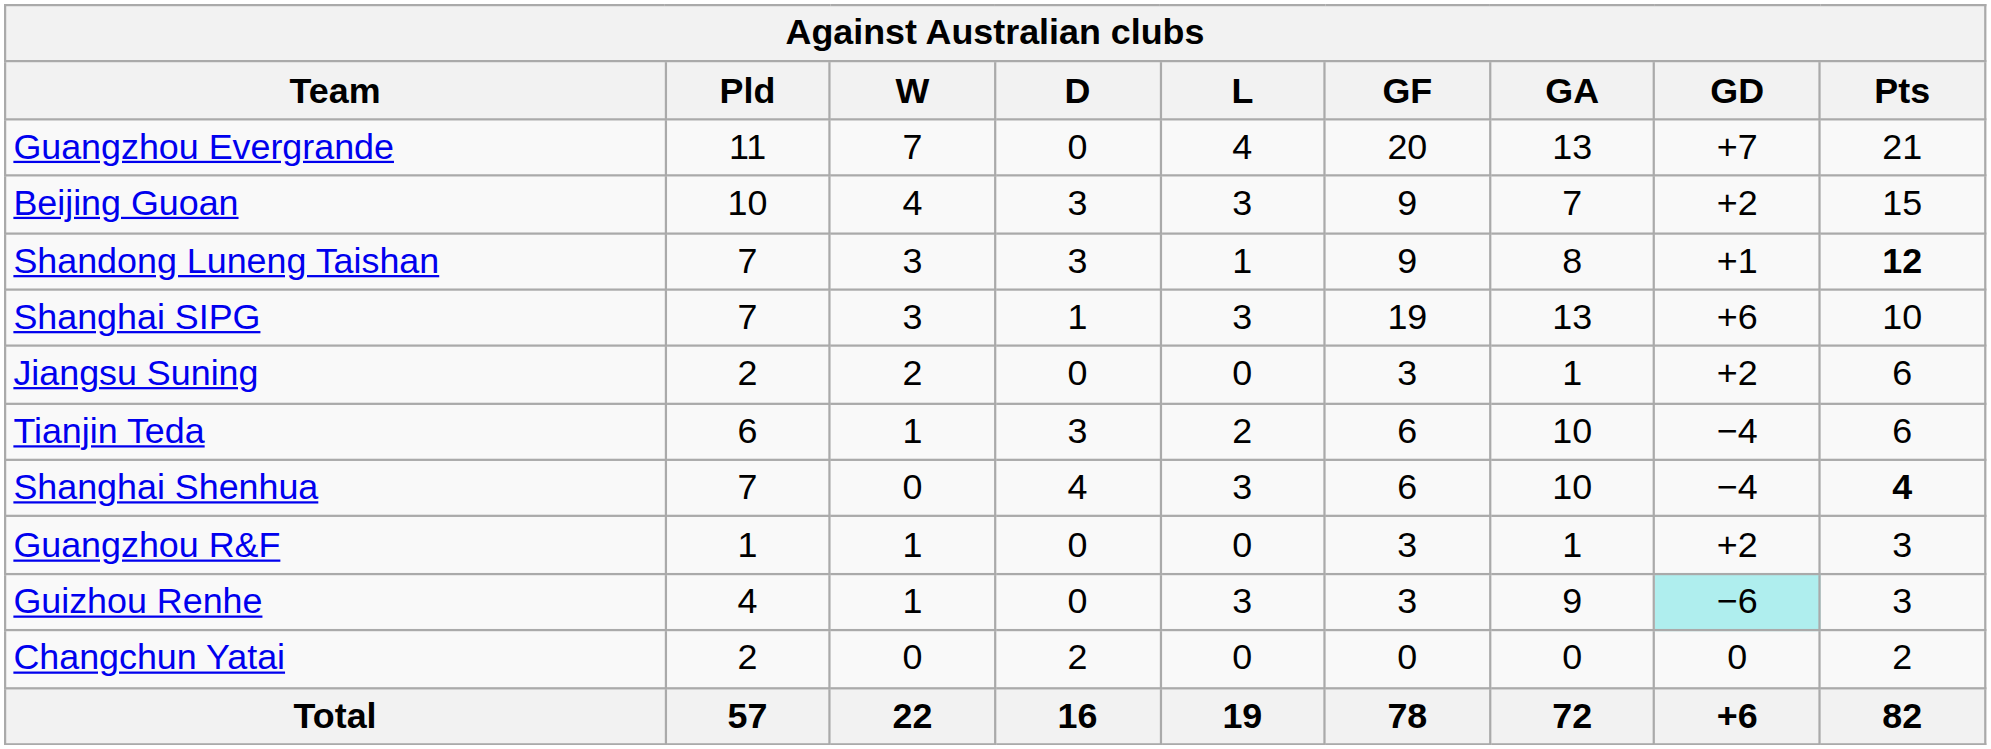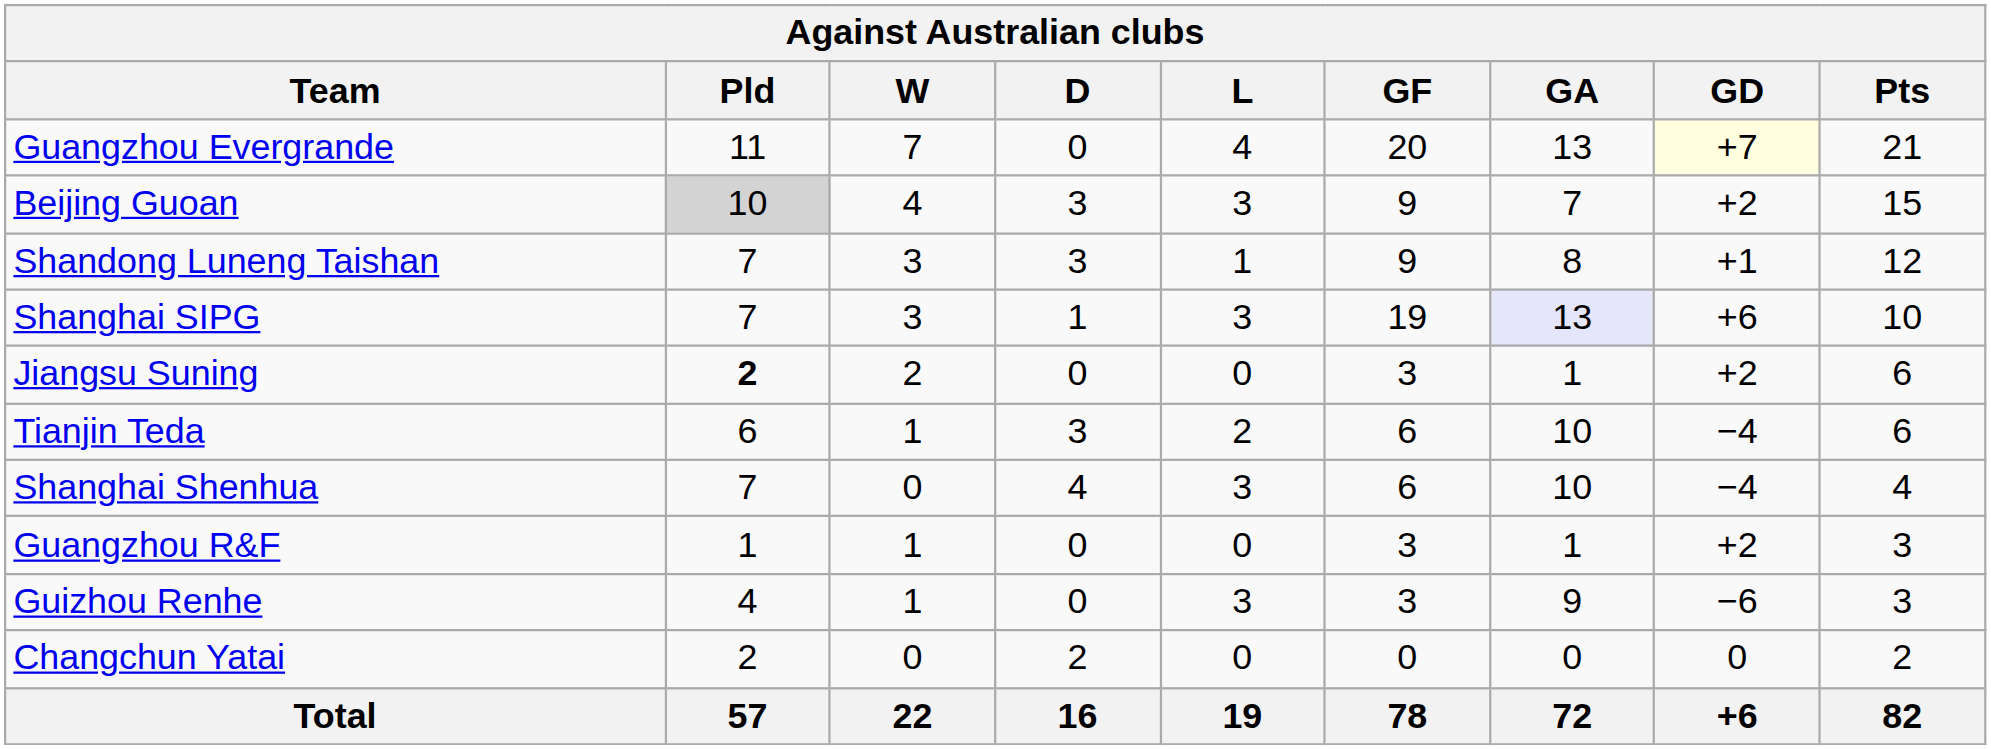Guangzhou Evergrande | GD: no background -> lightyellow background
Beijing Guoan | Pld: no background -> lightgrey background
Shandong Luneng Taishan | Pts: bold -> normal
Shanghai SIPG | GA: no background -> lavender background
Jiangsu Suning | Pld: normal -> bold
Shanghai Shenhua | Pts: bold -> normal
Guizhou Renhe | GD: paleturquoise background -> no background
